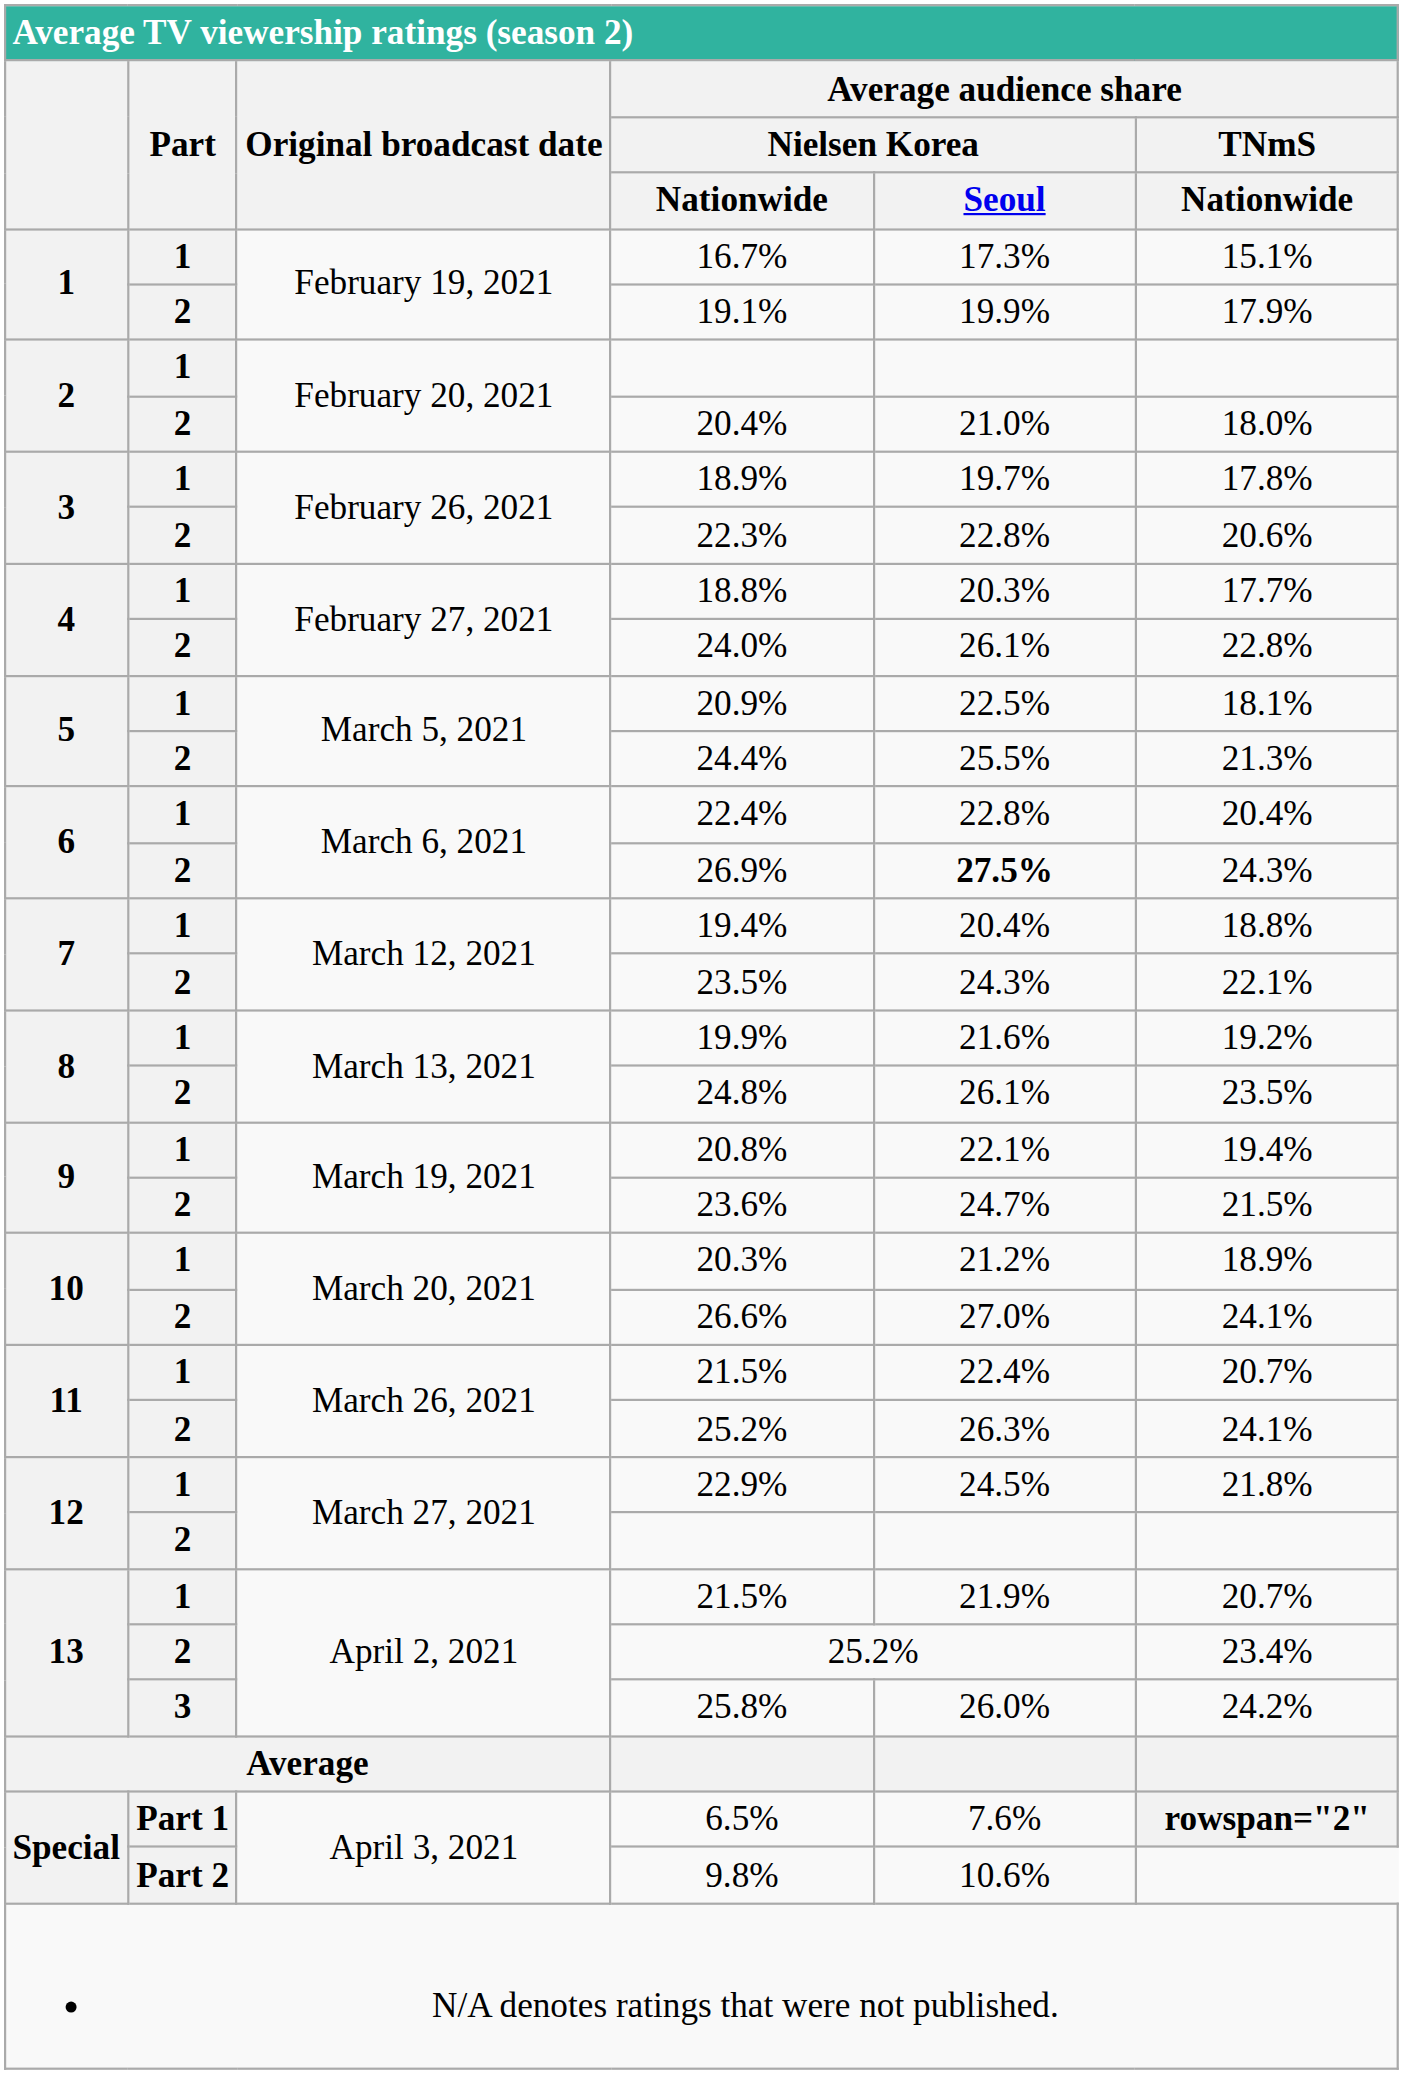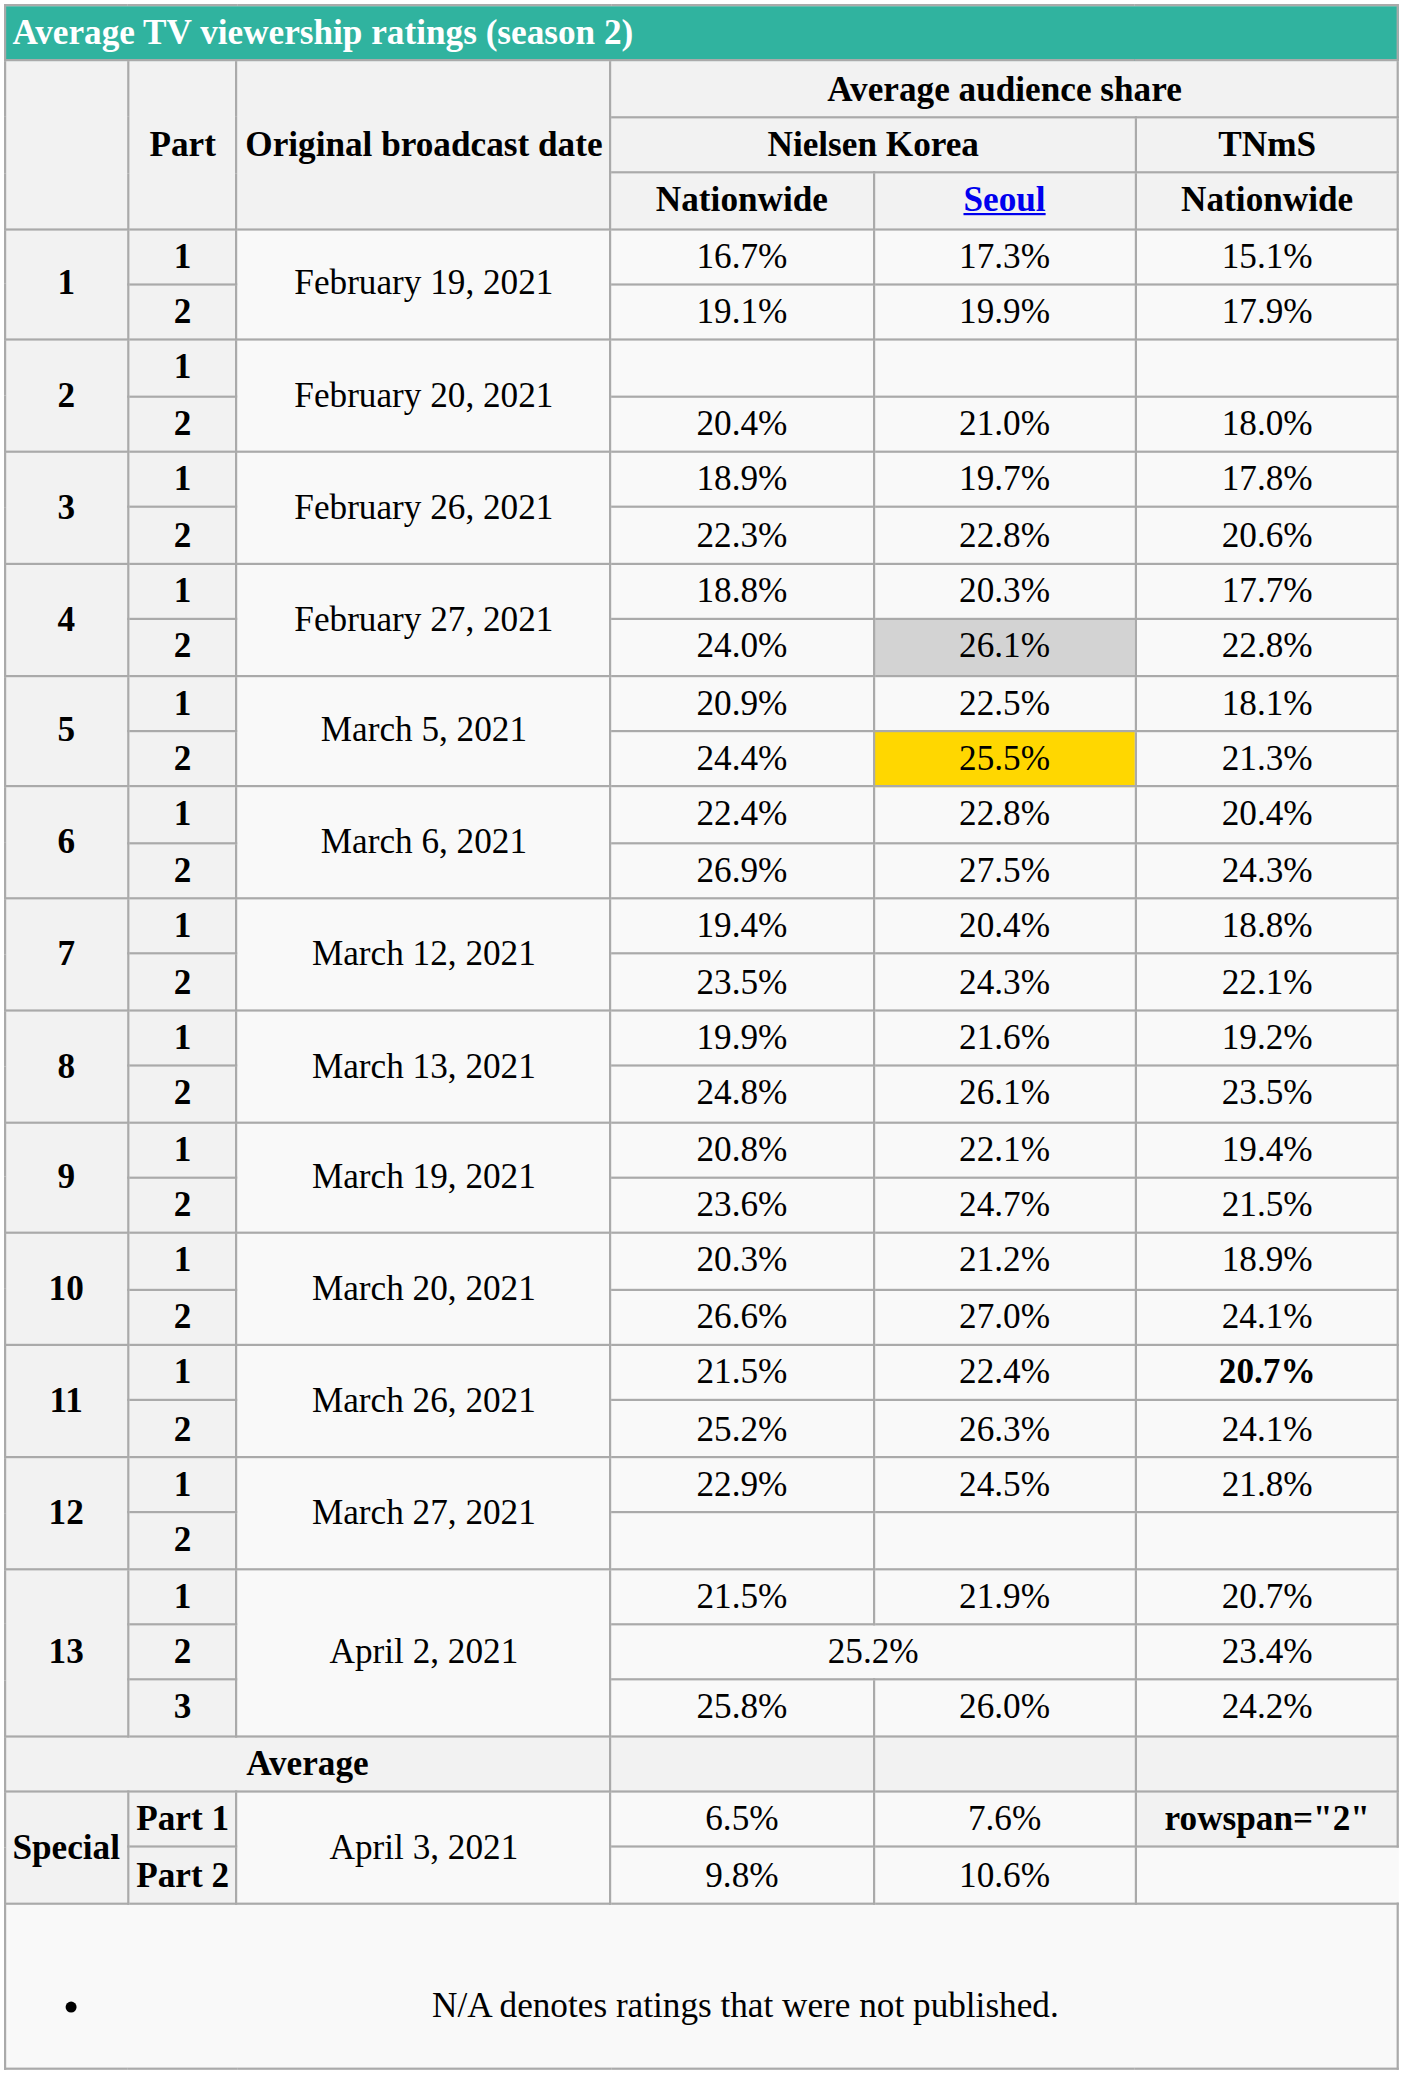24.0% | Average audience share / Nielsen Korea / Seoul: no background -> lightgrey background
24.4% | Average audience share / Nielsen Korea / Seoul: no background -> gold background
26.9% | Average audience share / Nielsen Korea / Seoul: bold -> normal
11 / 21.5% | Average audience share / TNmS / Nationwide: normal -> bold
